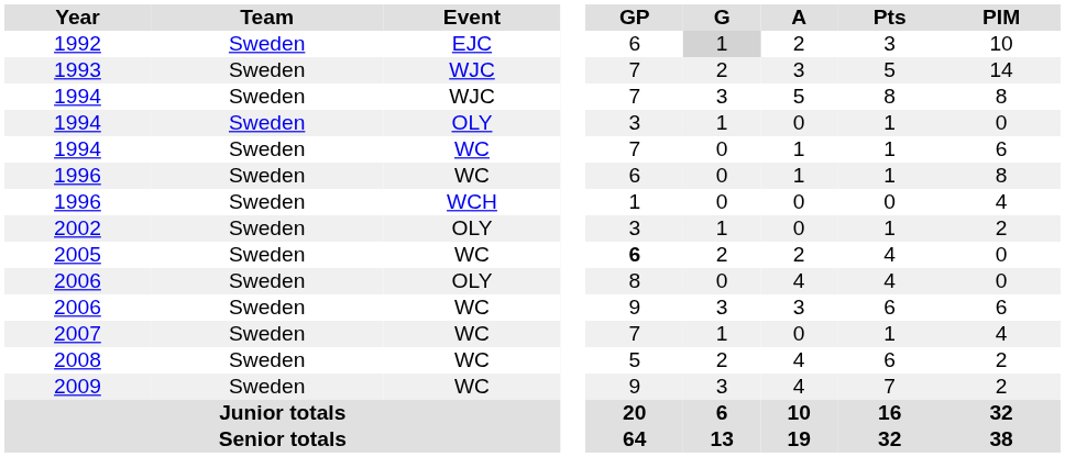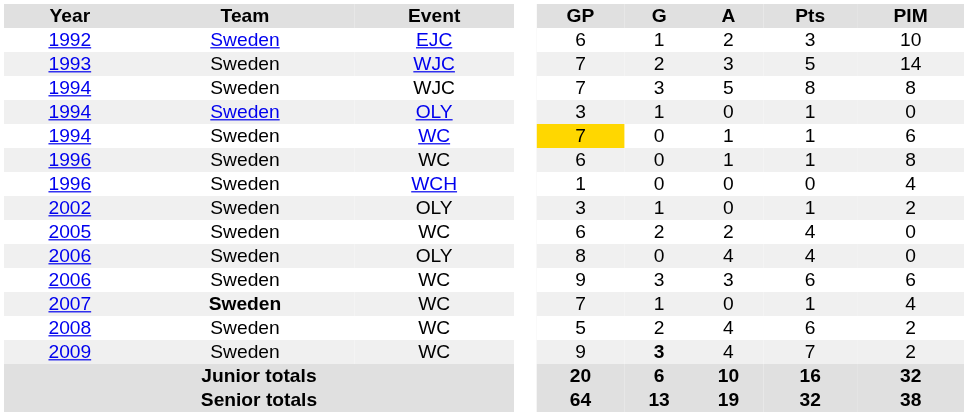1992 | G: lightgrey background -> no background
1994 / WC | GP: no background -> gold background
2005 | GP: bold -> normal
2007 | Team: normal -> bold
2009 | G: normal -> bold
